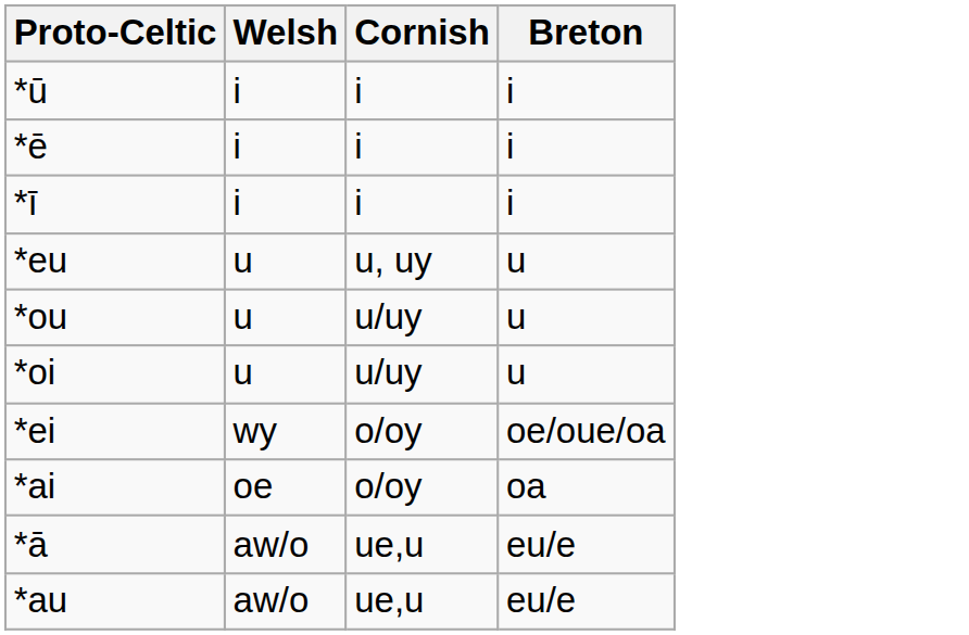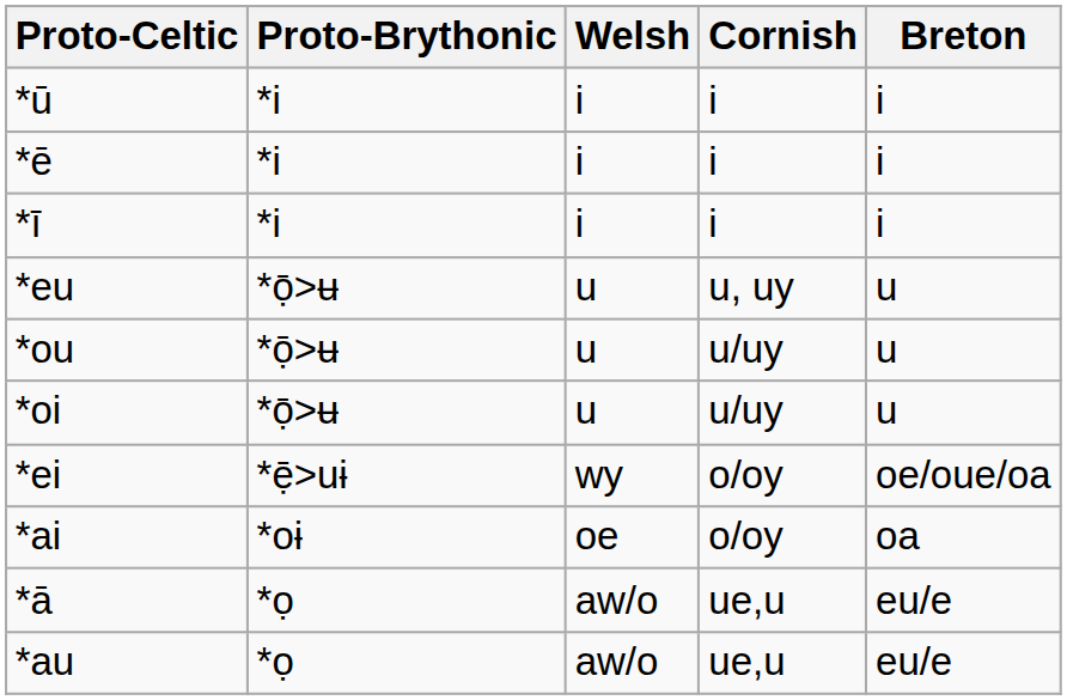+ column: Proto-Brythonic | *i | *i | *i | *ọ̄>ʉ | *ọ̄>ʉ | *ọ̄>ʉ | *ẹ̄>uɨ | *oɨ | *ọ | *ọ
